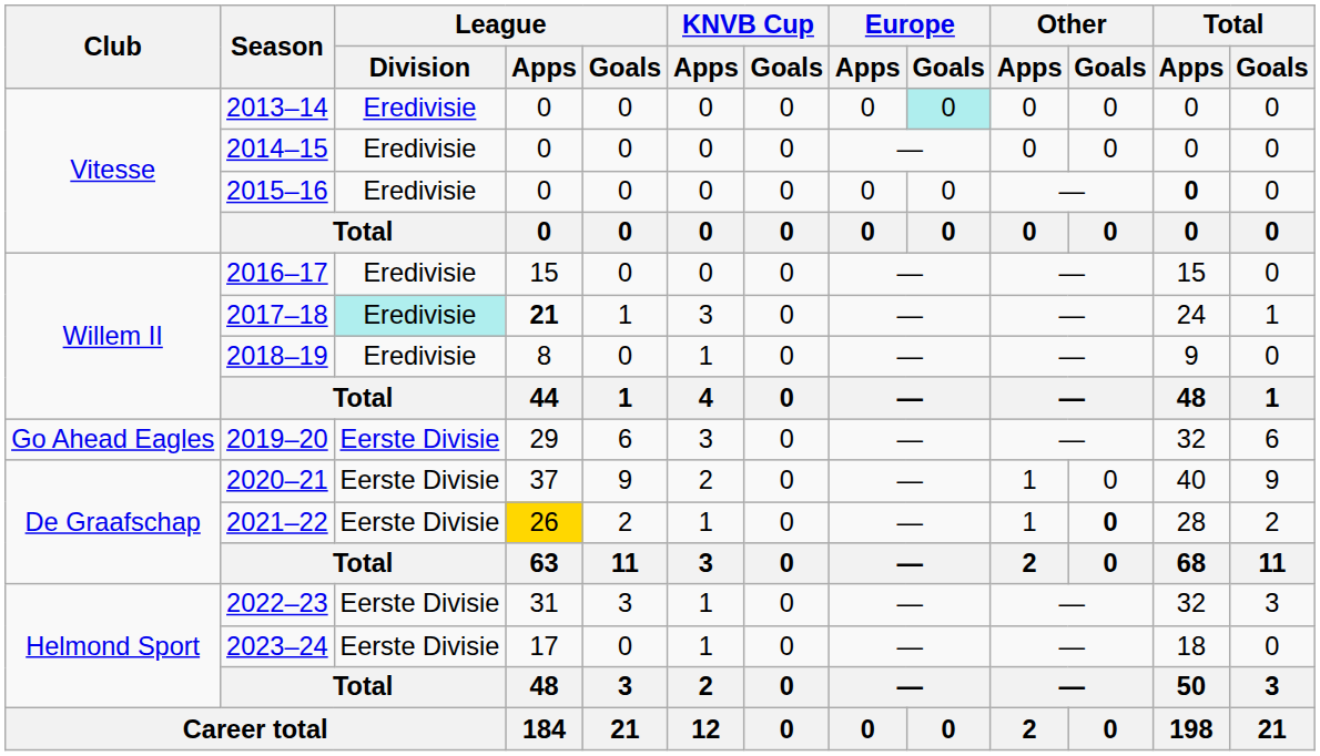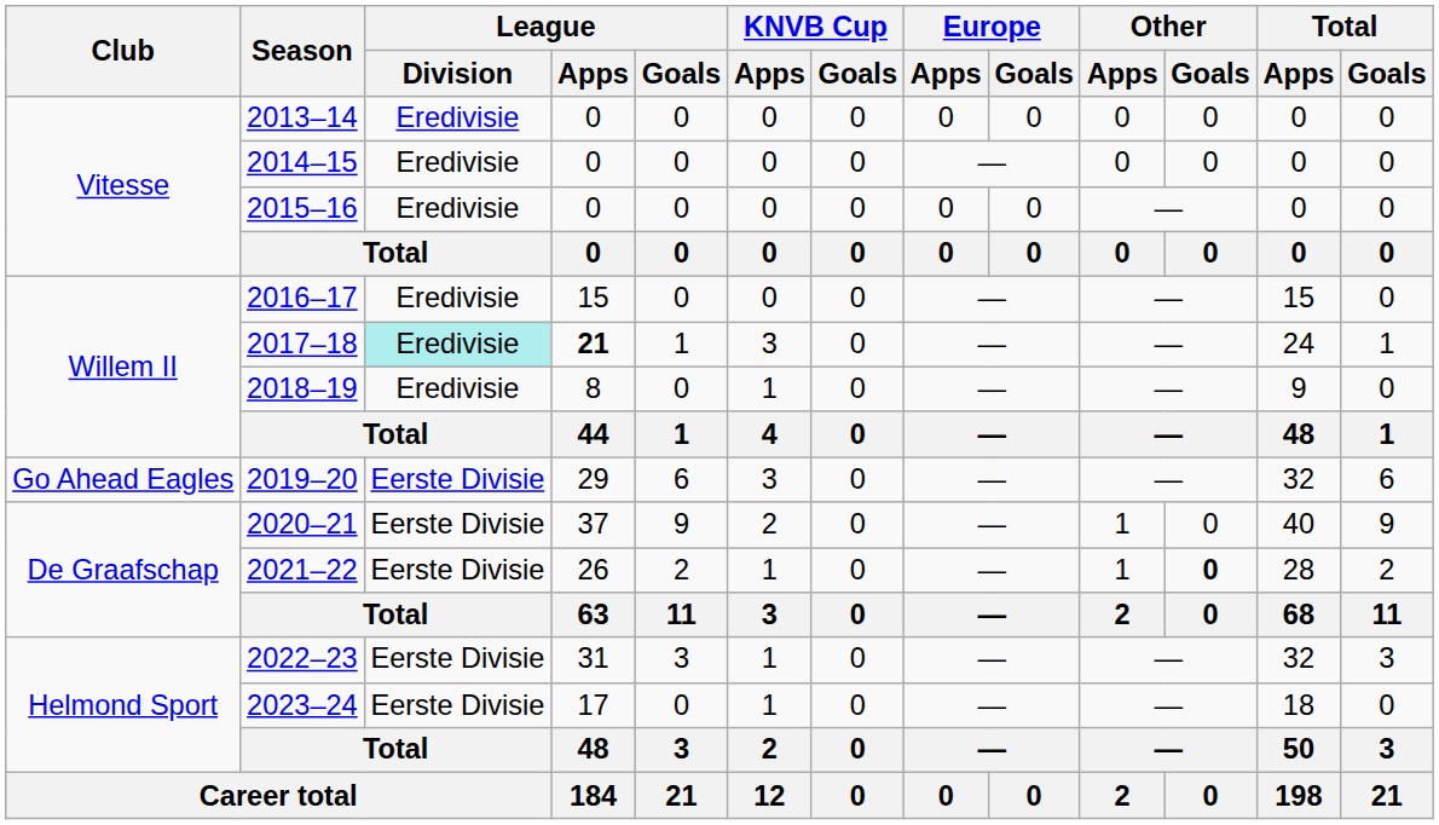2013–14 | Europe / Goals: paleturquoise background -> no background
2015–16 | Total / Apps: bold -> normal
2021–22 | League / Apps: gold background -> no background
